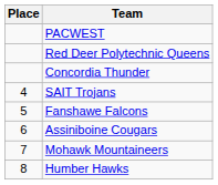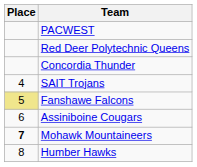Fanshawe Falcons | Place: no background -> khaki background
Mohawk Mountaineers | Place: normal -> bold
